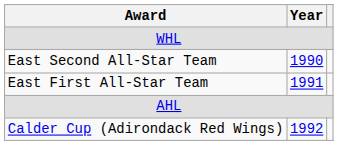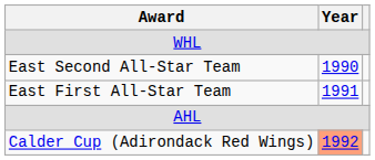Calder Cup (Adirondack Red Wings) | Year: no background -> lightsalmon background
